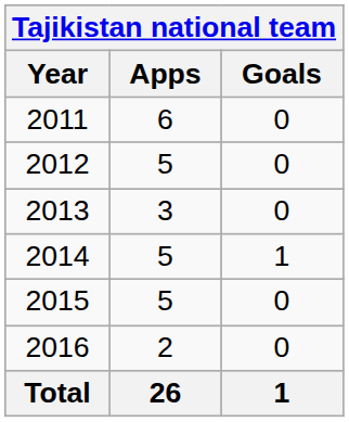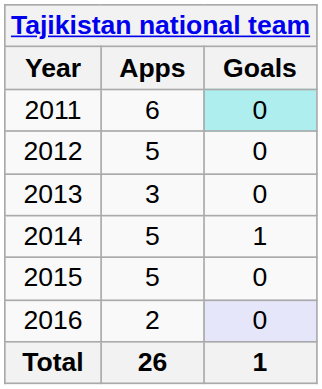2011 | Goals: no background -> paleturquoise background
2016 | Goals: no background -> lavender background
